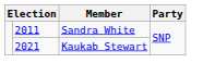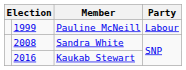+ row: 1999 | Pauline McNeill | Labour
Sandra White | column 2: 2011 -> 2008
Kaukab Stewart | column 2: 2021 -> 2016
